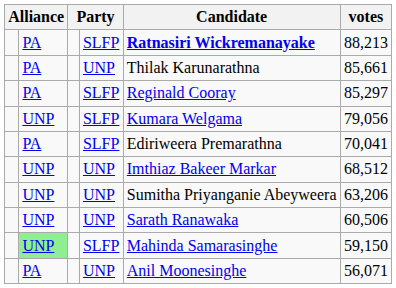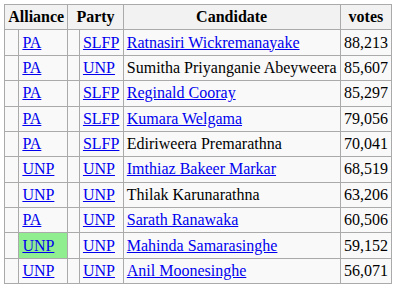row 2 | Candidate: bold -> normal
row 3 | Candidate: Thilak Karunarathna -> Sumitha Priyanganie Abeyweera
row 3 | votes: 85,661 -> 85,607
row 5 | column 2: UNP -> PA
row 7 | votes: 68,512 -> 68,519
row 8 | Candidate: Sumitha Priyanganie Abeyweera -> Thilak Karunarathna
row 9 | column 2: UNP -> PA
row 10 | column 4: SLFP -> UNP
row 10 | votes: 59,150 -> 59,152
row 11 | column 2: PA -> UNP
